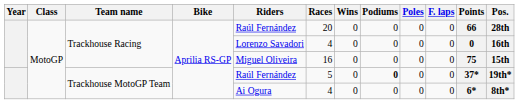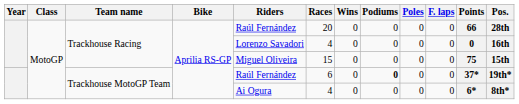row 4 | Races: 16 -> 15
row 5 | Races: 5 -> 6
